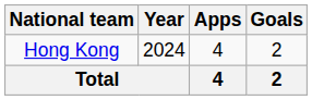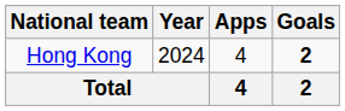Hong Kong | Goals: normal -> bold
